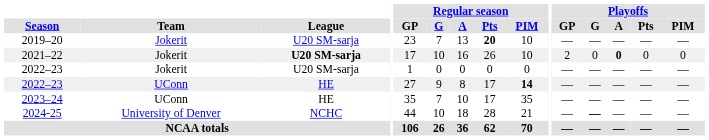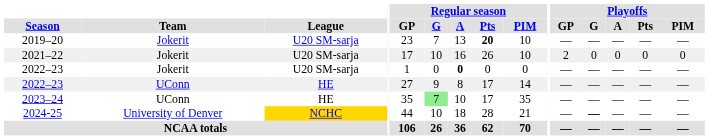2021–22 | League: bold -> normal
2021–22 | Playoffs / A: bold -> normal
2022–23 / Jokerit | Regular season / A: normal -> bold
2022–23 / UConn | Regular season / PIM: bold -> normal
2023–24 | Regular season / G: no background -> lightgreen background
2024-25 | League: no background -> gold background
